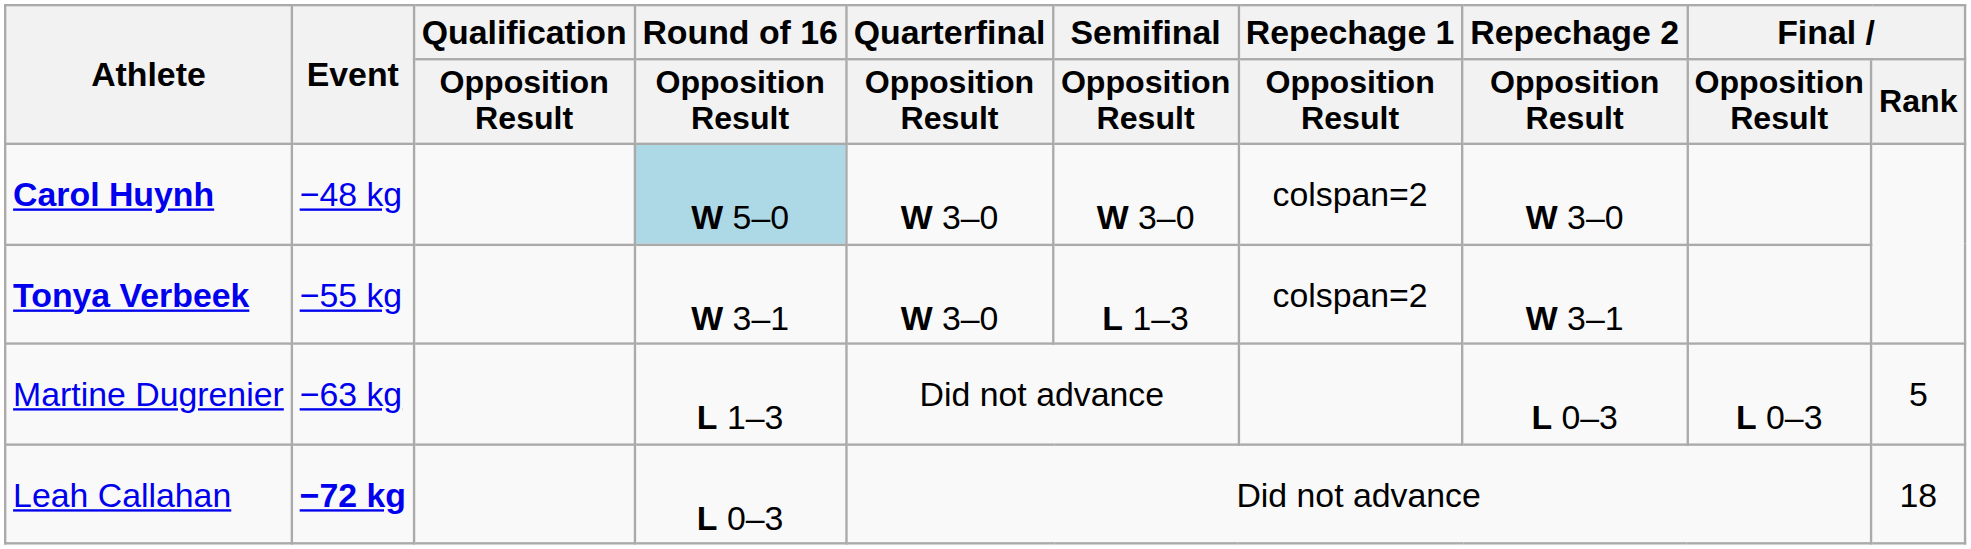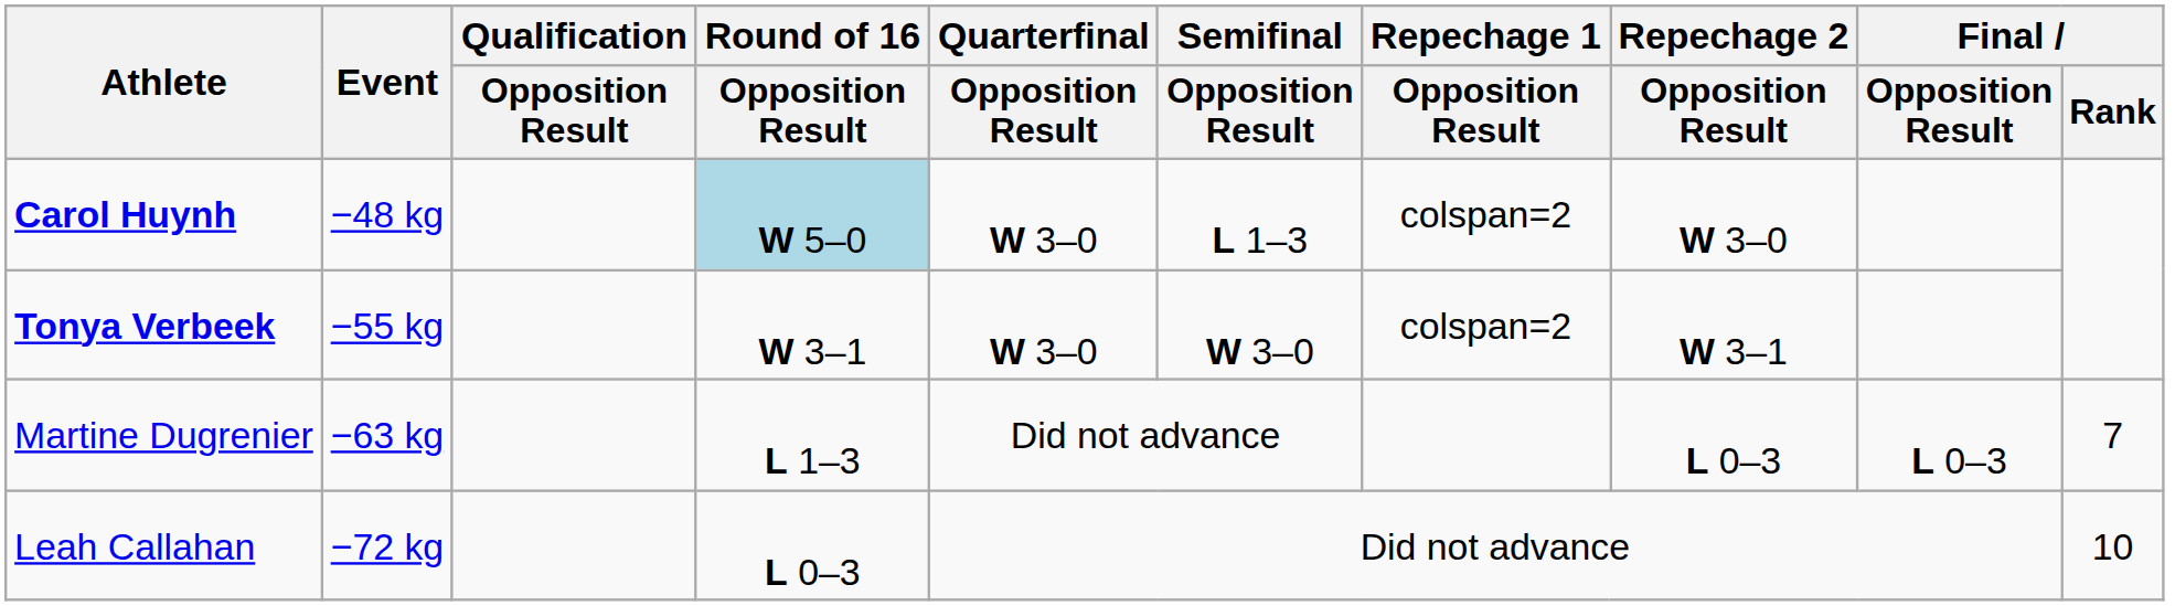Carol Huynh | Semifinal / Opposition Result: W 3–0 -> L 1–3
Tonya Verbeek | Semifinal / Opposition Result: L 1–3 -> W 3–0
Martine Dugrenier | Final / Rank: 5 -> 7
Leah Callahan | Event: bold -> normal
Leah Callahan | Final / Rank: 18 -> 10
